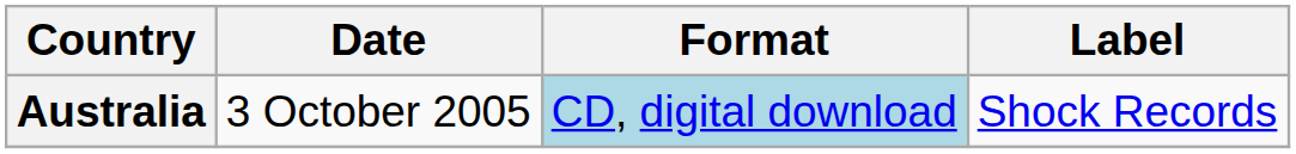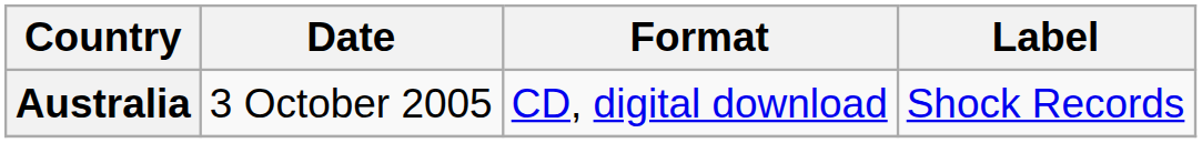Australia | Format: lightblue background -> no background
